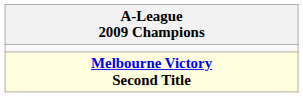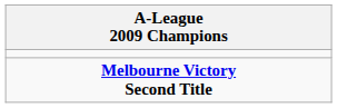row 3 | column 1: lightyellow background -> no background
